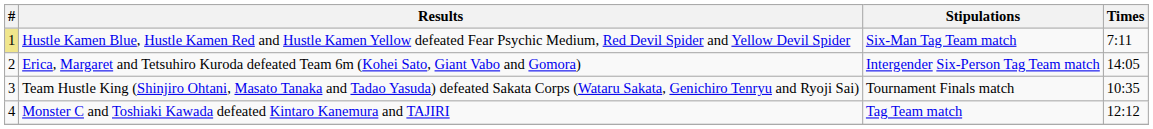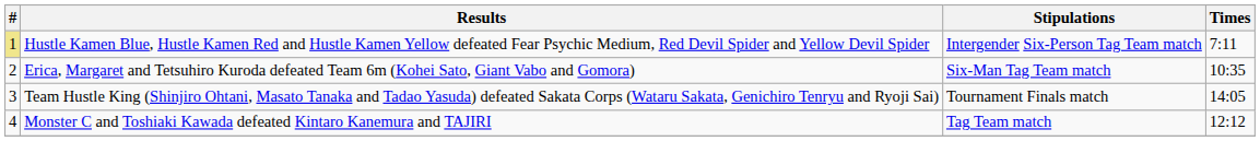row 2 | Stipulations: Six-Man Tag Team match -> Intergender Six-Person Tag Team match
row 3 | Stipulations: Intergender Six-Person Tag Team match -> Six-Man Tag Team match
row 3 | Times: 14:05 -> 10:35
row 4 | Times: 10:35 -> 14:05
